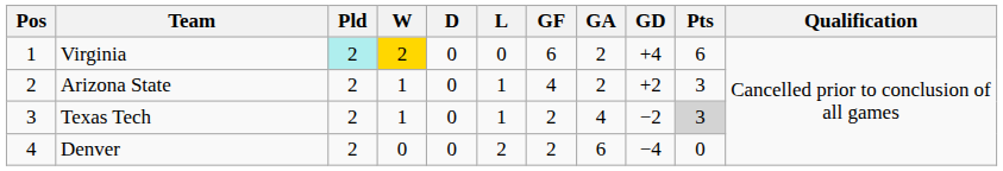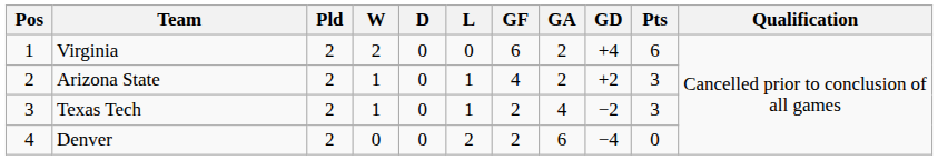Virginia | Pld: paleturquoise background -> no background
Virginia | W: gold background -> no background
Texas Tech | Pts: lightgrey background -> no background
